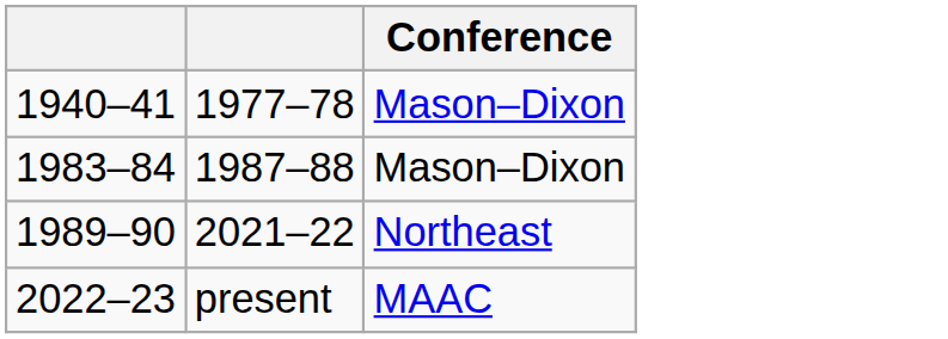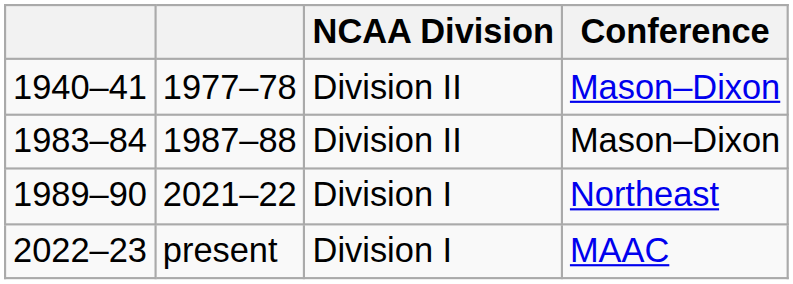+ column: NCAA Division | Division II | Division II | Division I | Division I
